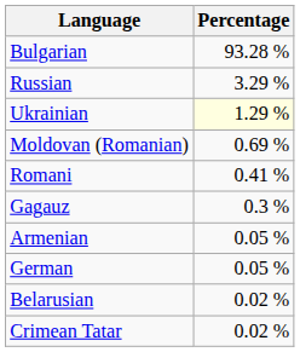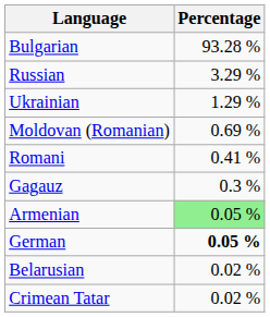Ukrainian | Percentage: lightyellow background -> no background
Armenian | Percentage: no background -> lightgreen background
German | Percentage: normal -> bold
